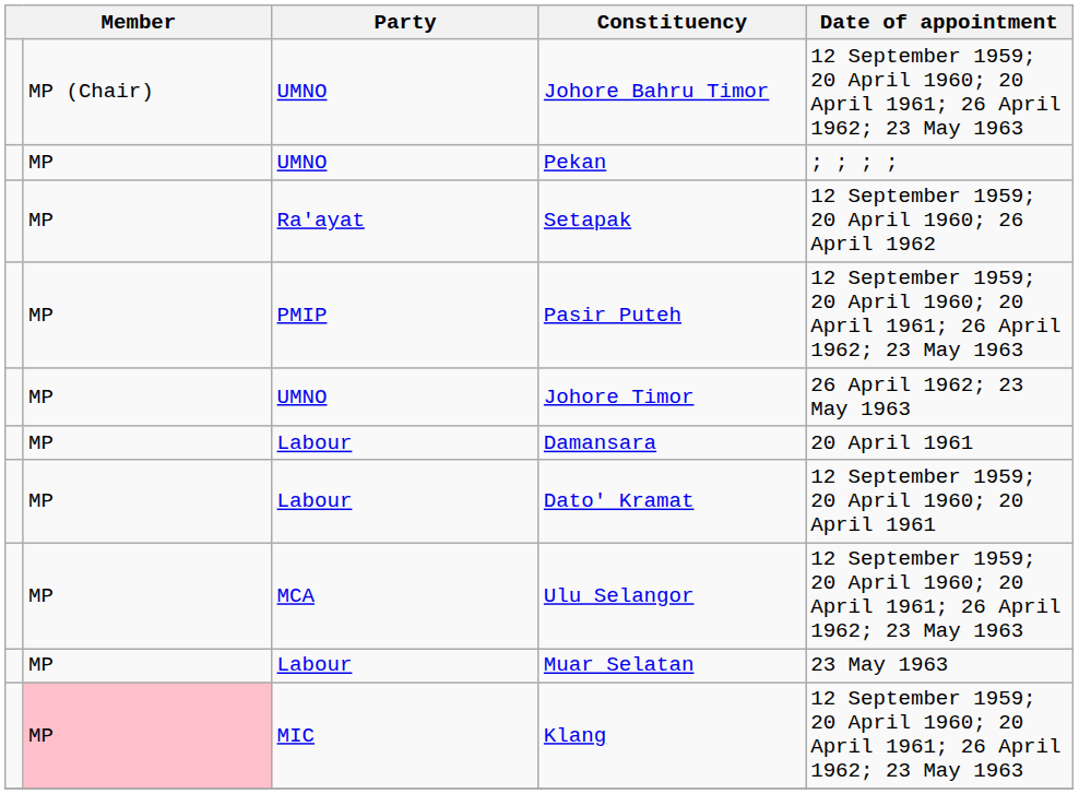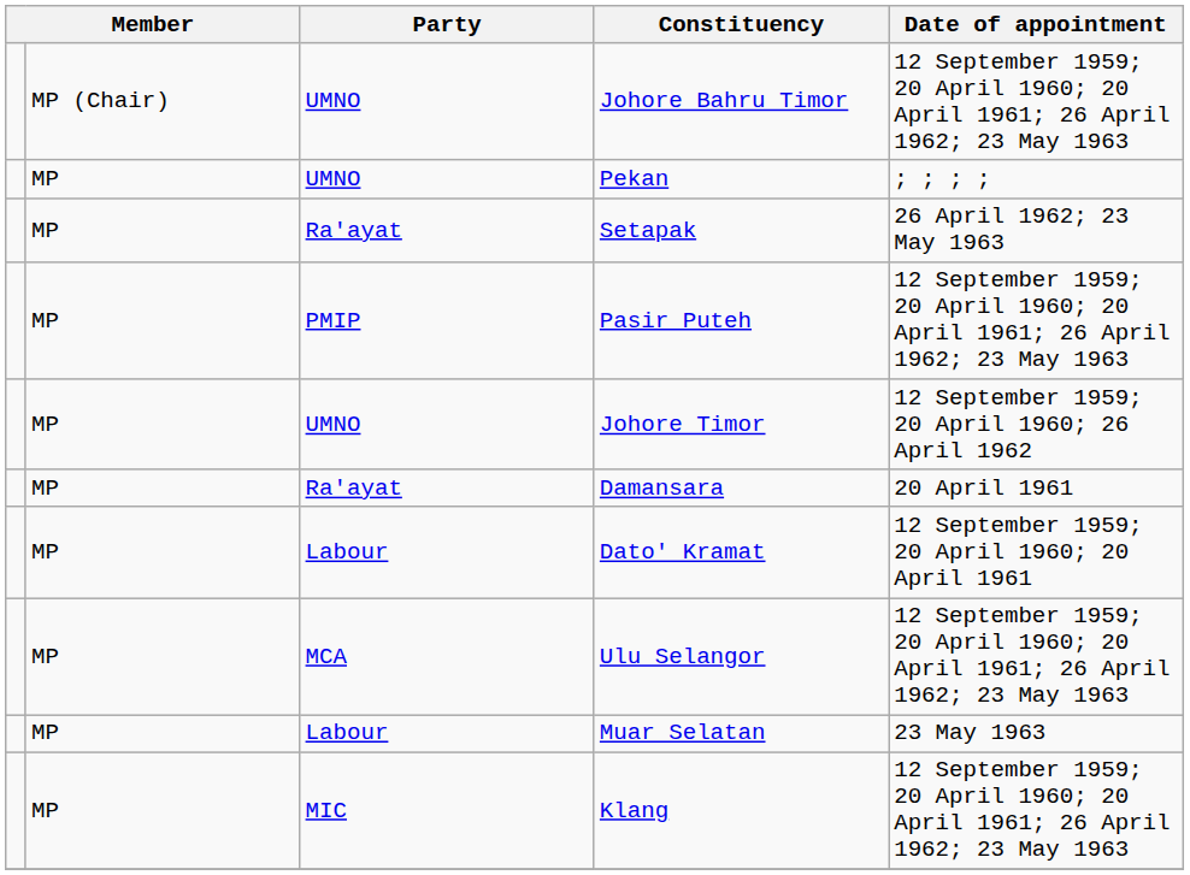Setapak | Date of appointment: 12 September 1959; 20 April 1960; 26 April 1962 -> 26 April 1962; 23 May 1963
Johore Timor | Date of appointment: 26 April 1962; 23 May 1963 -> 12 September 1959; 20 April 1960; 26 April 1962
Damansara | Party: Labour -> Ra'ayat
Klang | column 2: pink background -> no background
